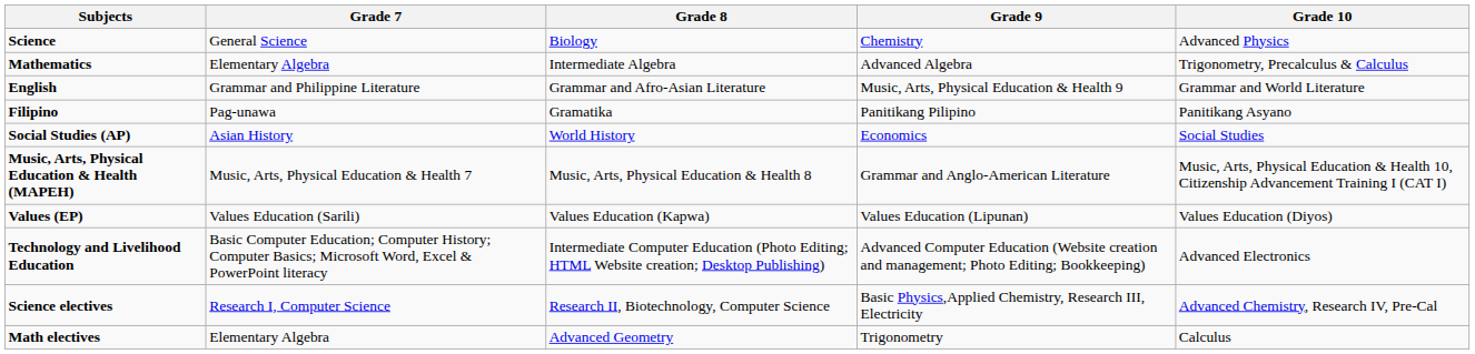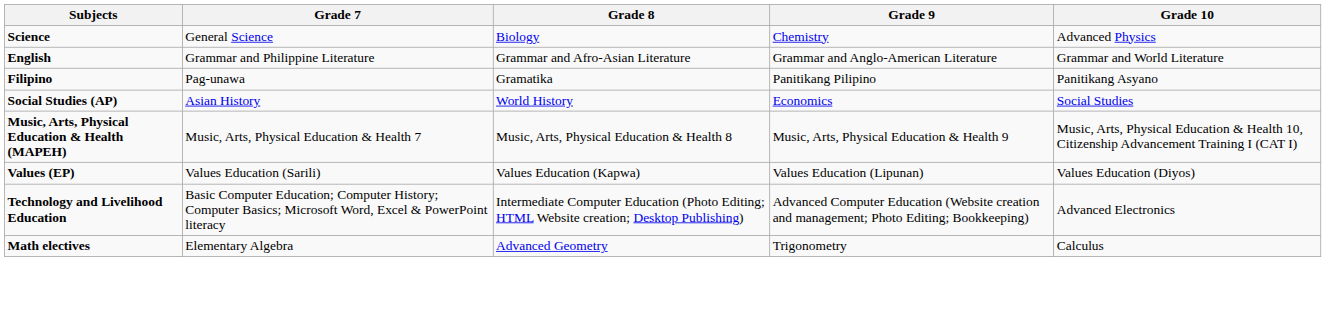- row: Mathematics | Elementary Algebra | Intermediate Algebra | Advanced Algebra | Trigonometry, Precalculus & Calculus
English | Grade 9: Music, Arts, Physical Education & Health 9 -> Grammar and Anglo-American Literature
Music, Arts, Physical Education & Health (MAPEH) | Grade 9: Grammar and Anglo-American Literature -> Music, Arts, Physical Education & Health 9
- row: Science electives | Research I, Computer Science | Research II, Biotechnology, Computer Science | Basic Physics,Applied Chemistry, Research III, Electricity | Advanced Chemistry, Research IV, Pre-Cal
